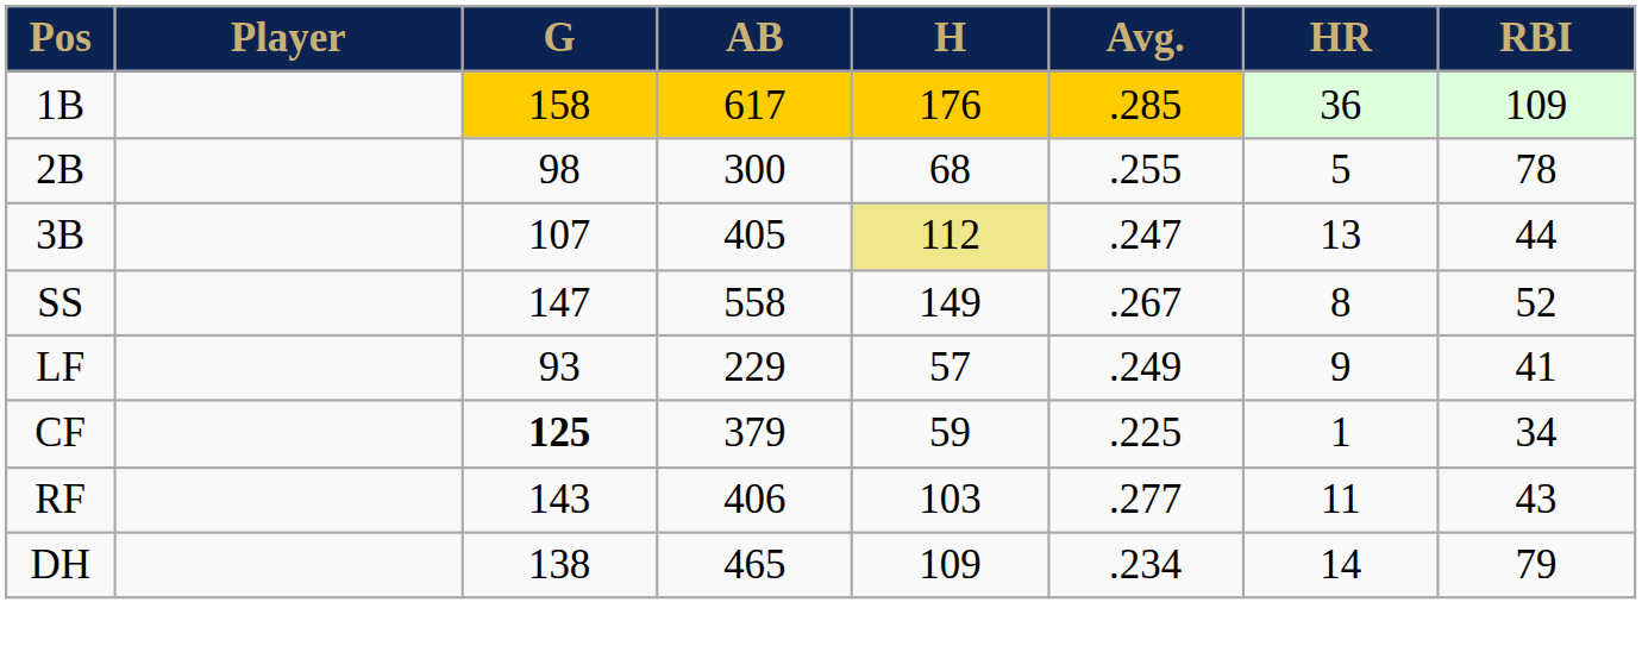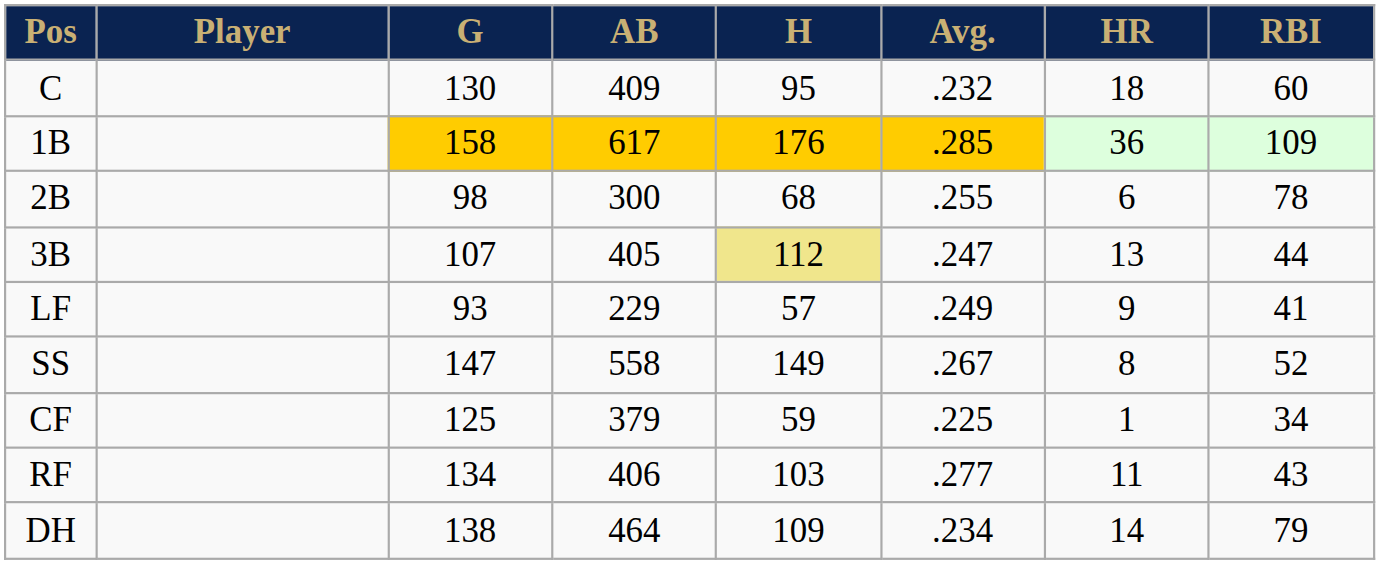+ row: C | 130 | 409 | 95 | .232 | 18 | 60
2B | HR: 5 -> 6
rows swapped: SS <-> LF
CF | G: bold -> normal
RF | G: 143 -> 134
DH | AB: 465 -> 464
